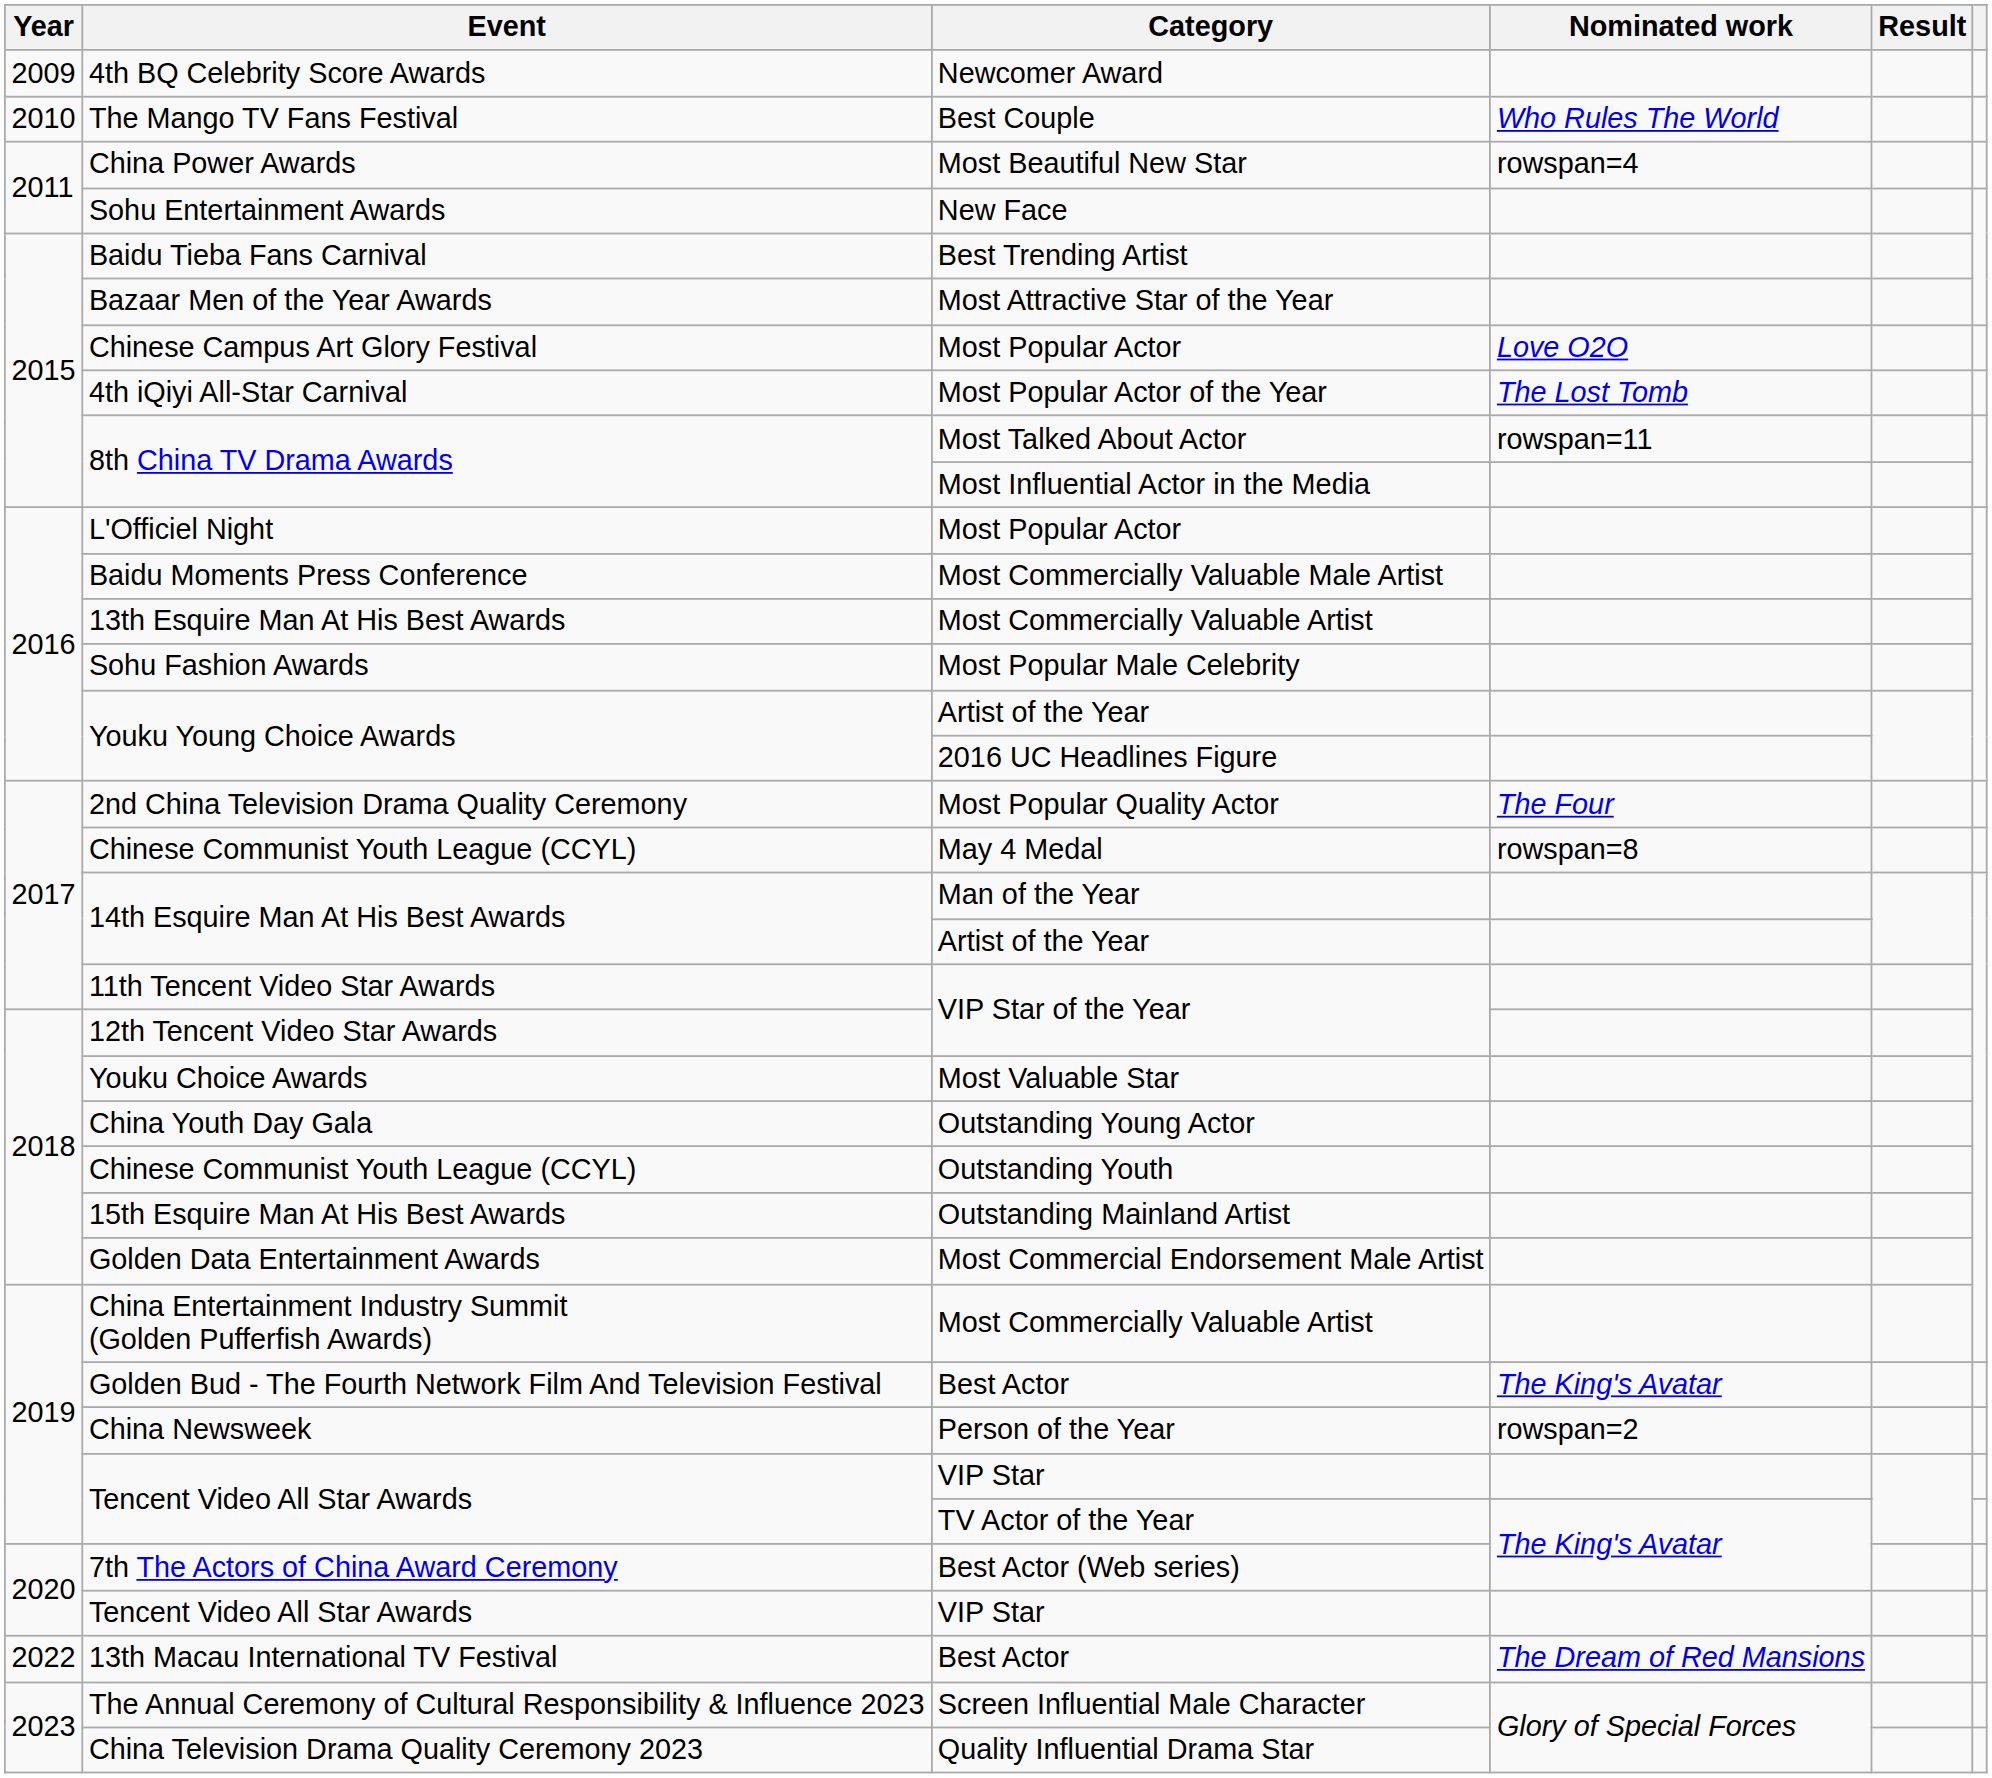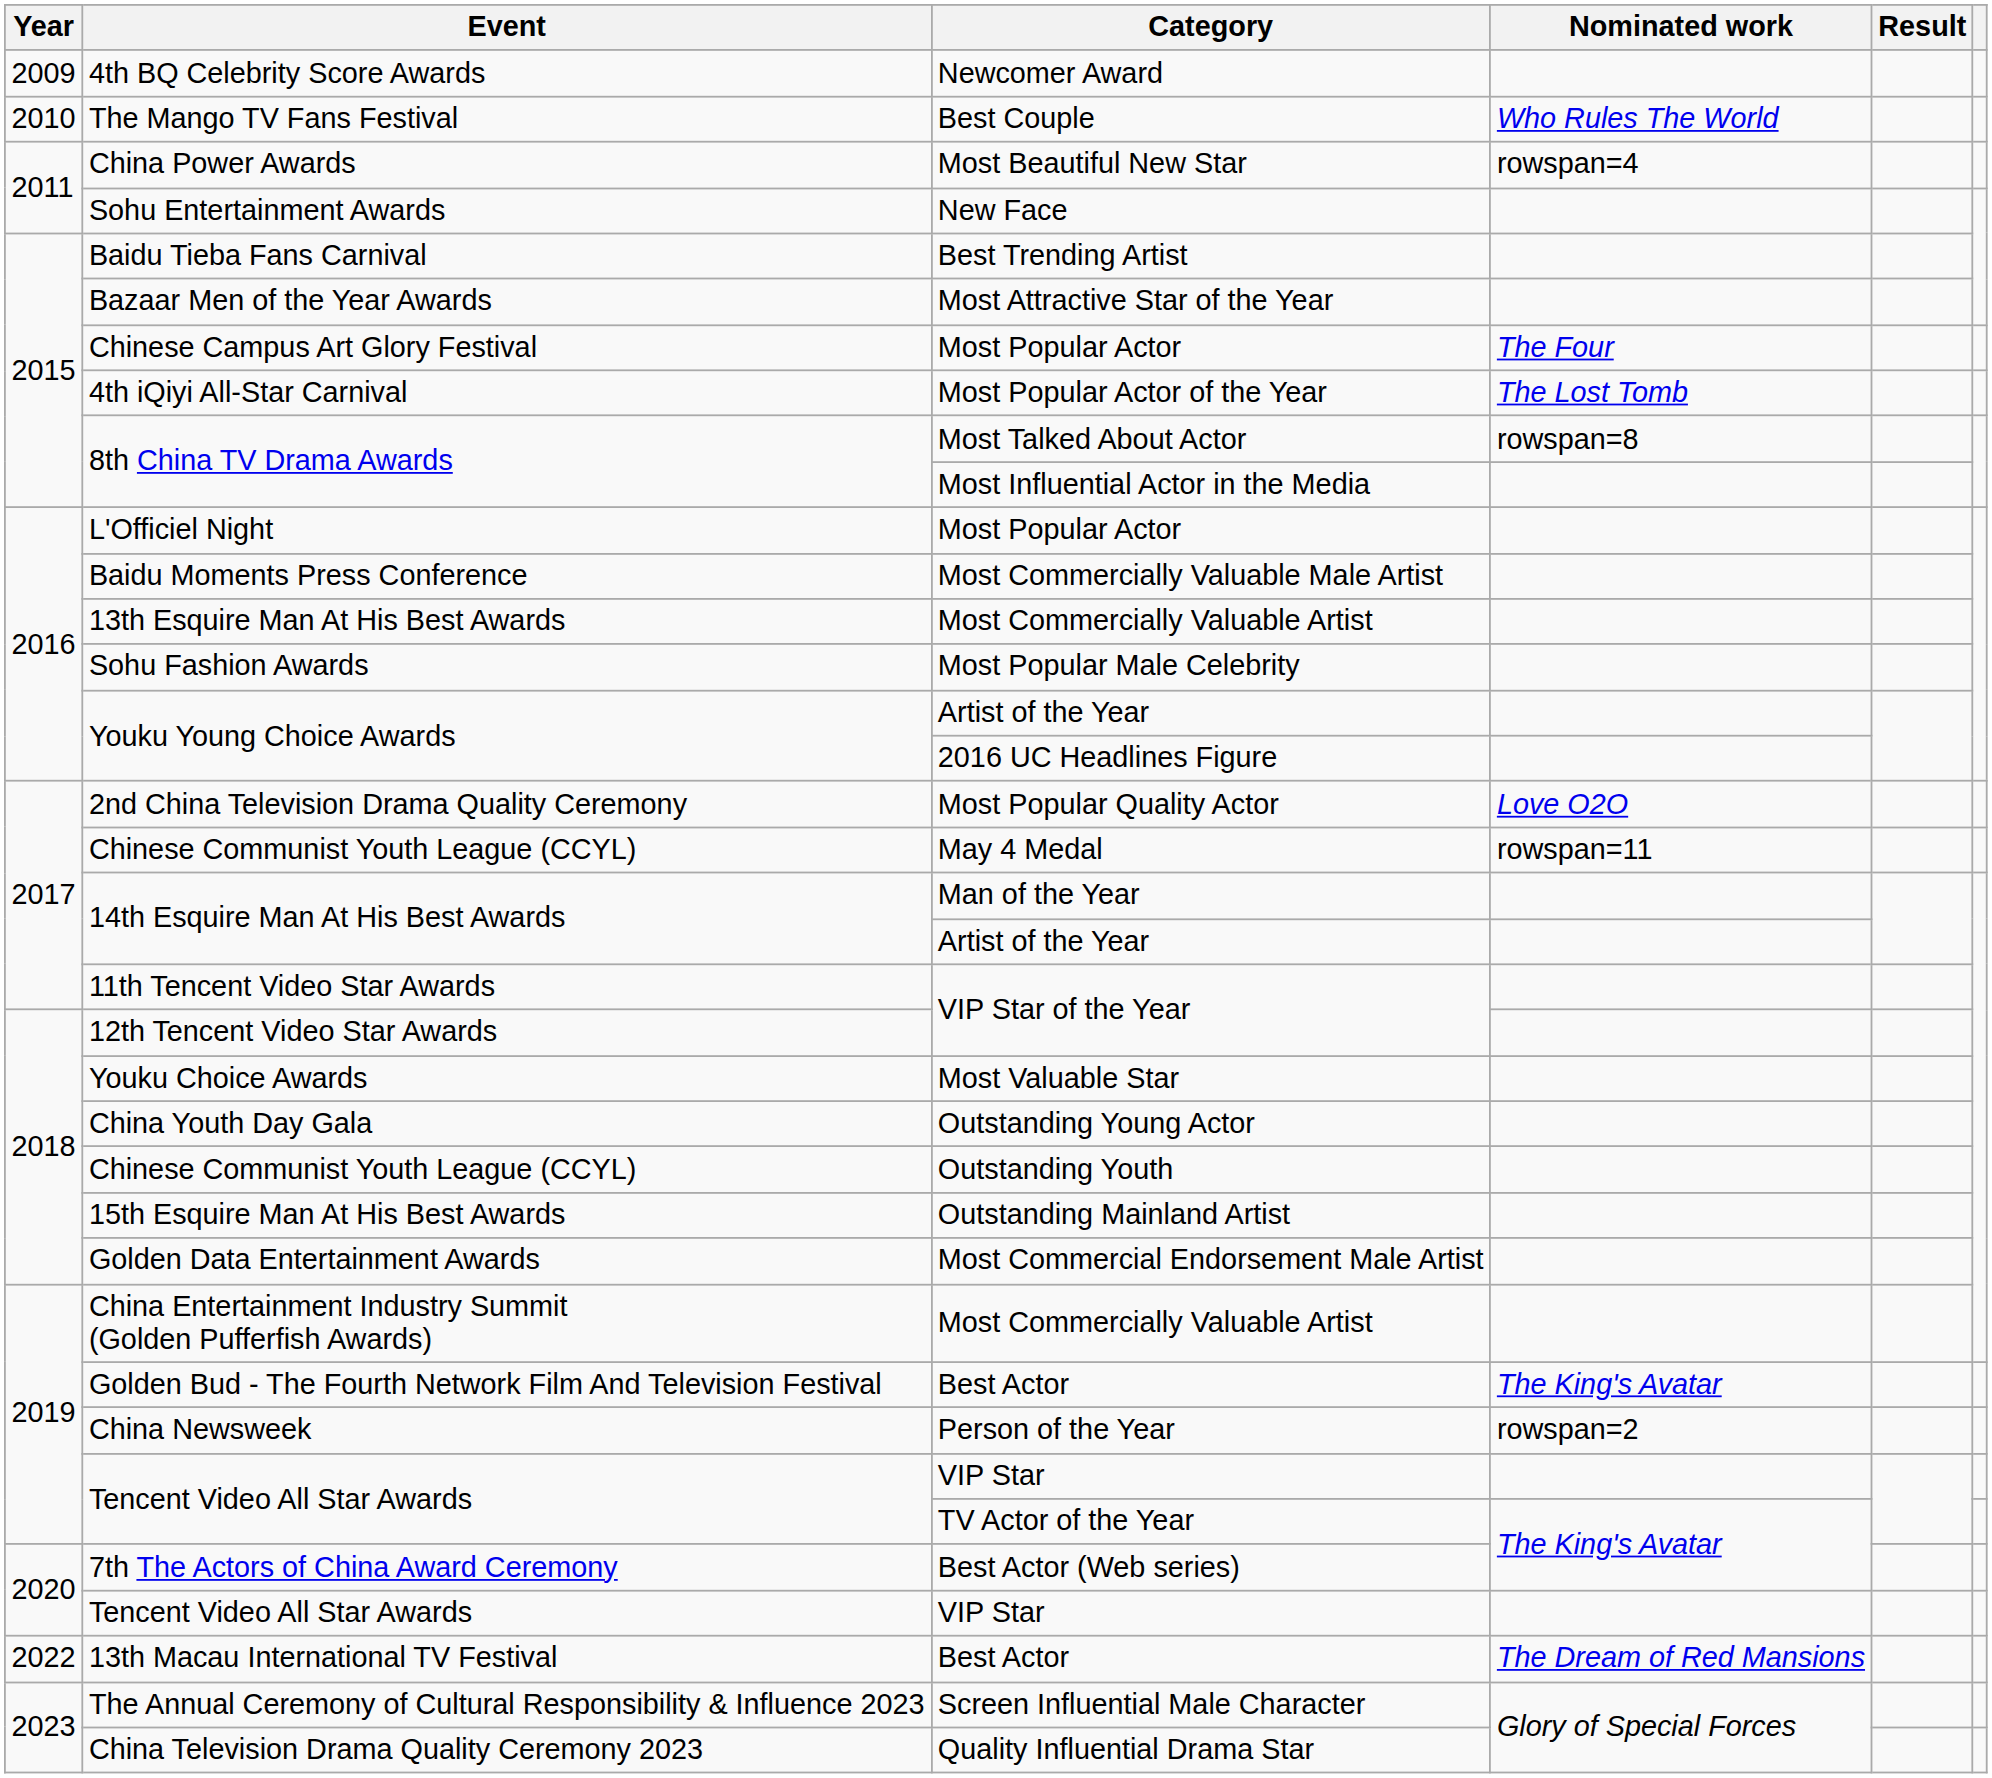Chinese Campus Art Glory Festival | Nominated work: Love O2O -> The Four
8th China TV Drama Awards / Most Talked About Actor | Nominated work: rowspan=11 -> rowspan=8
2nd China Television Drama Quality Ceremony | Nominated work: The Four -> Love O2O
Chinese Communist Youth League (CCYL) / May 4 Medal | Nominated work: rowspan=8 -> rowspan=11
